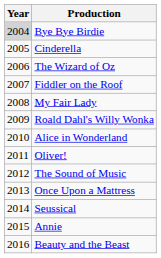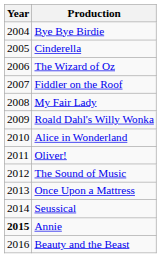Bye Bye Birdie | Year: lightgrey background -> no background
Annie | Year: normal -> bold
